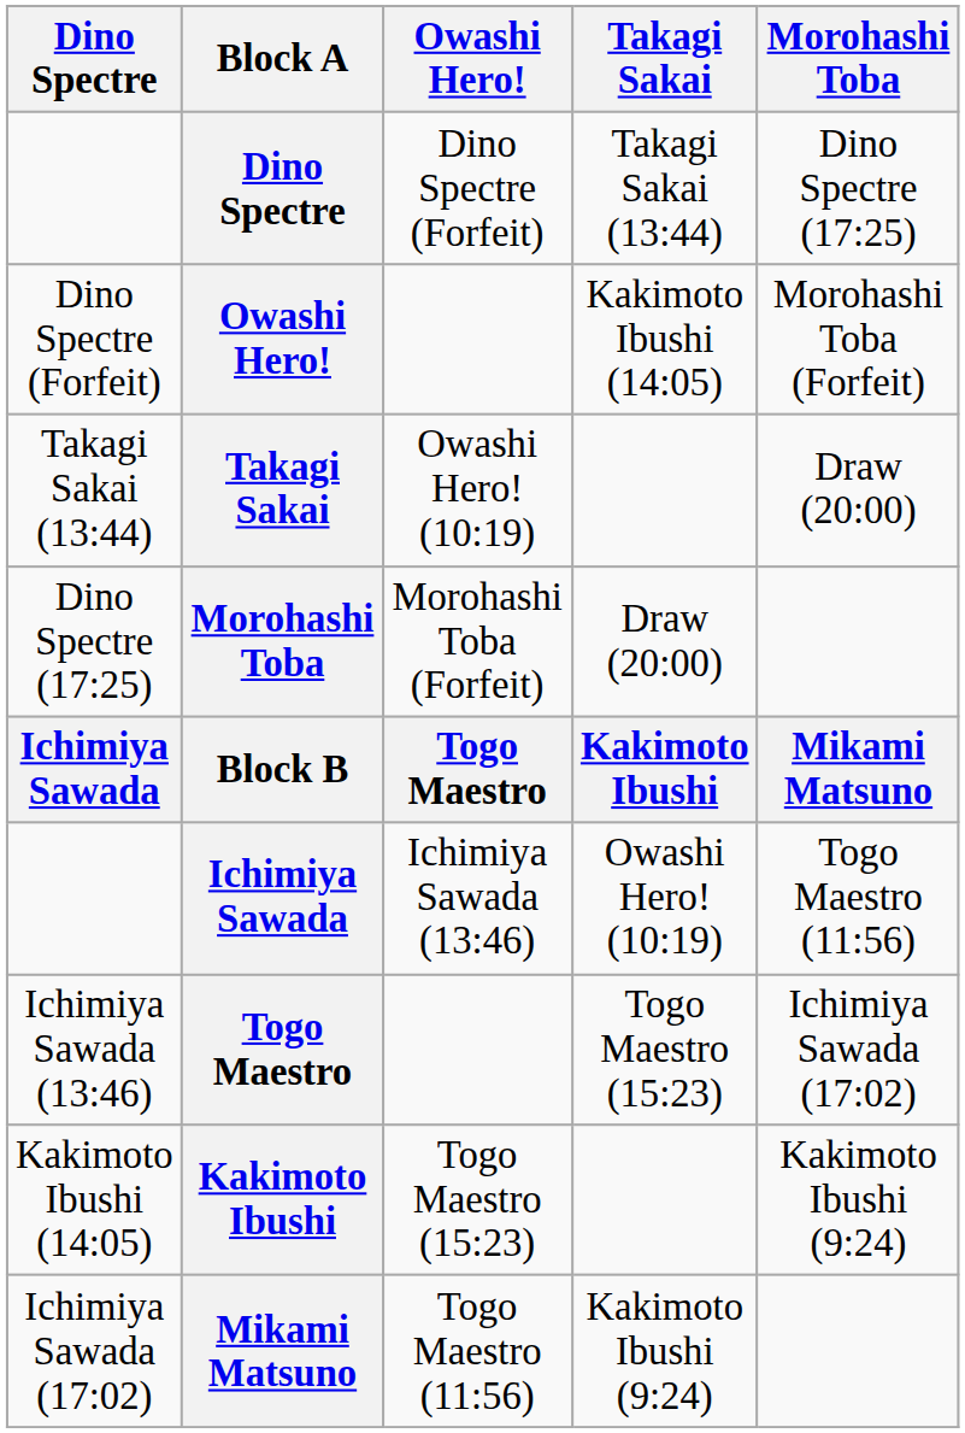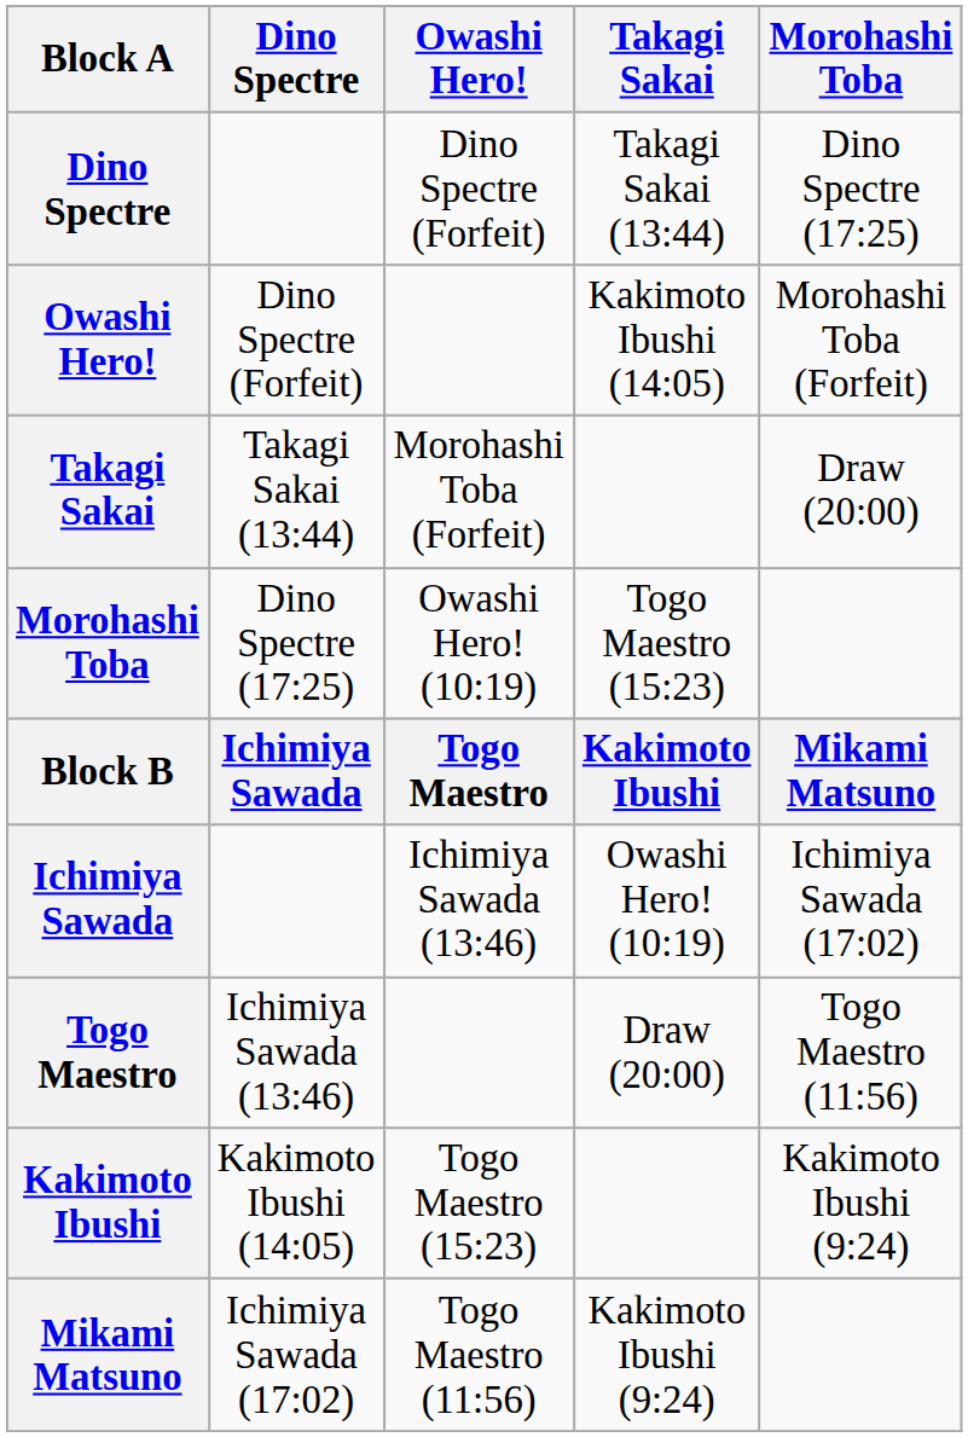columns swapped: Block A <-> Dino Spectre
row 4 | Owashi Hero!: Owashi Hero! (10:19) -> Morohashi Toba (Forfeit)
row 5 | Owashi Hero!: Morohashi Toba (Forfeit) -> Owashi Hero! (10:19)
row 5 | Takagi Sakai: Draw (20:00) -> Togo Maestro (15:23)
row 7 | Morohashi Toba: Togo Maestro (11:56) -> Ichimiya Sawada (17:02)
row 8 | Takagi Sakai: Togo Maestro (15:23) -> Draw (20:00)
row 8 | Morohashi Toba: Ichimiya Sawada (17:02) -> Togo Maestro (11:56)
